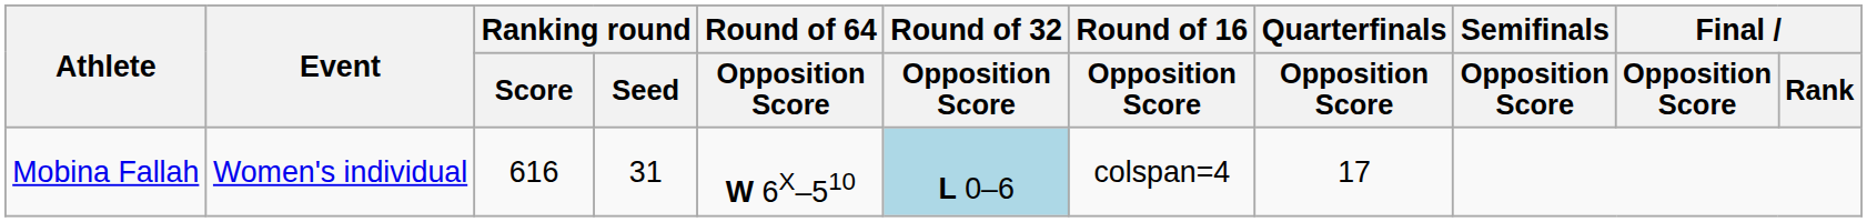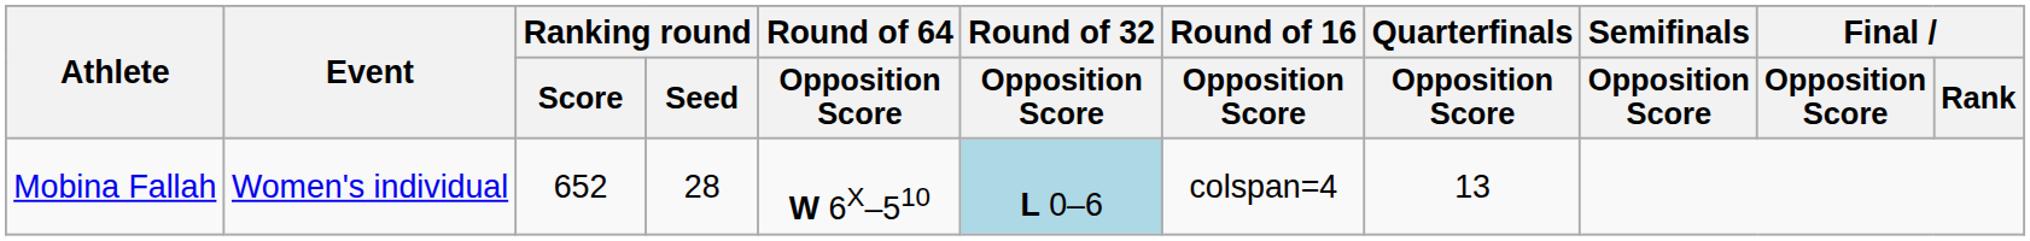Mobina Fallah | Ranking round / Score: 616 -> 652
Mobina Fallah | Ranking round / Seed: 31 -> 28
Mobina Fallah | Quarterfinals / Opposition Score: 17 -> 13
